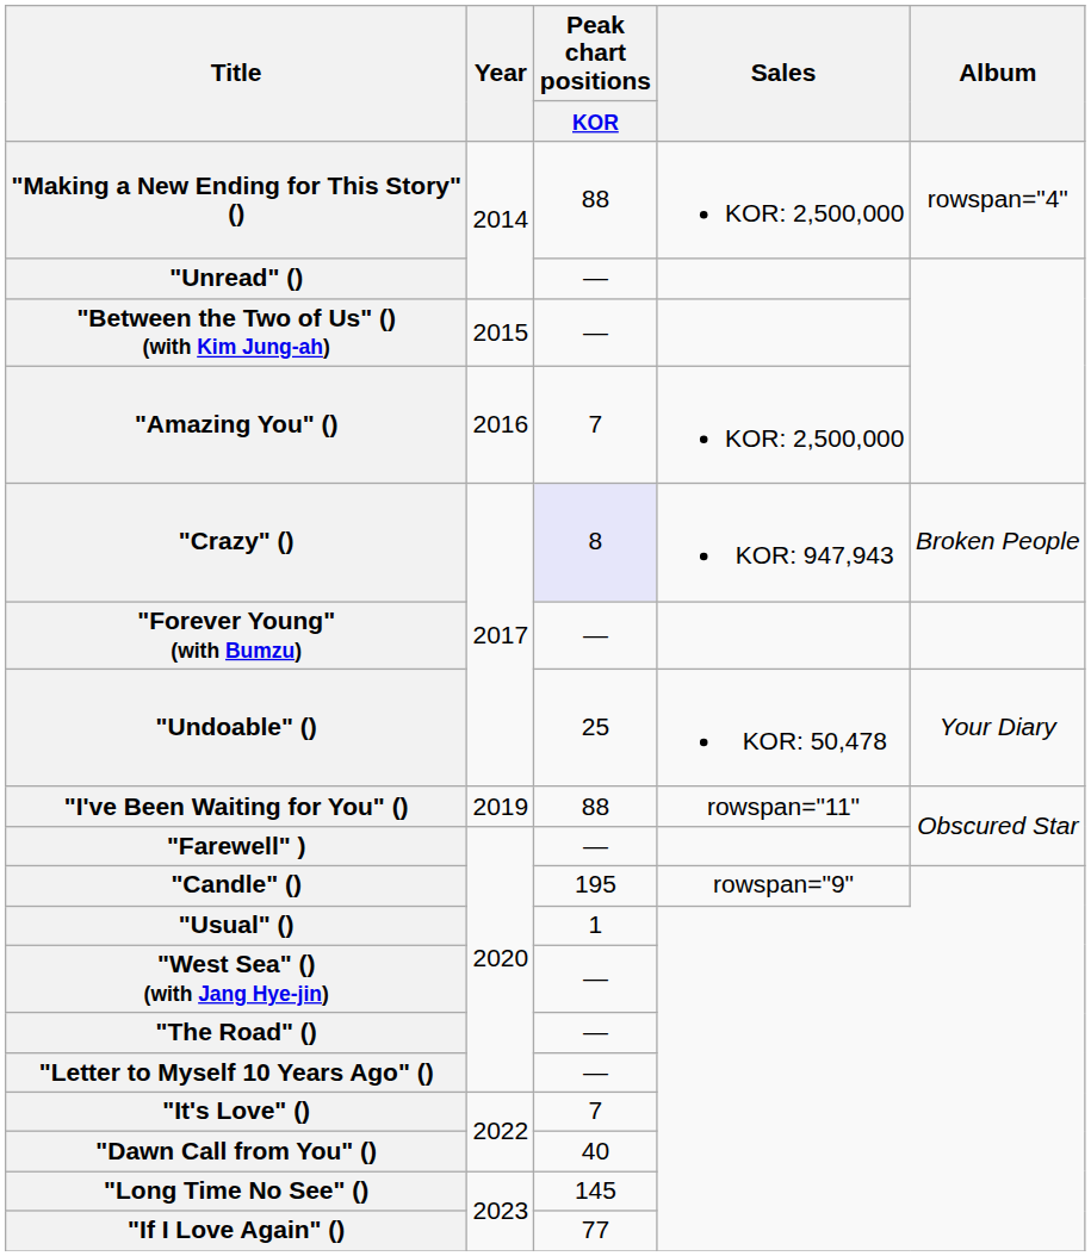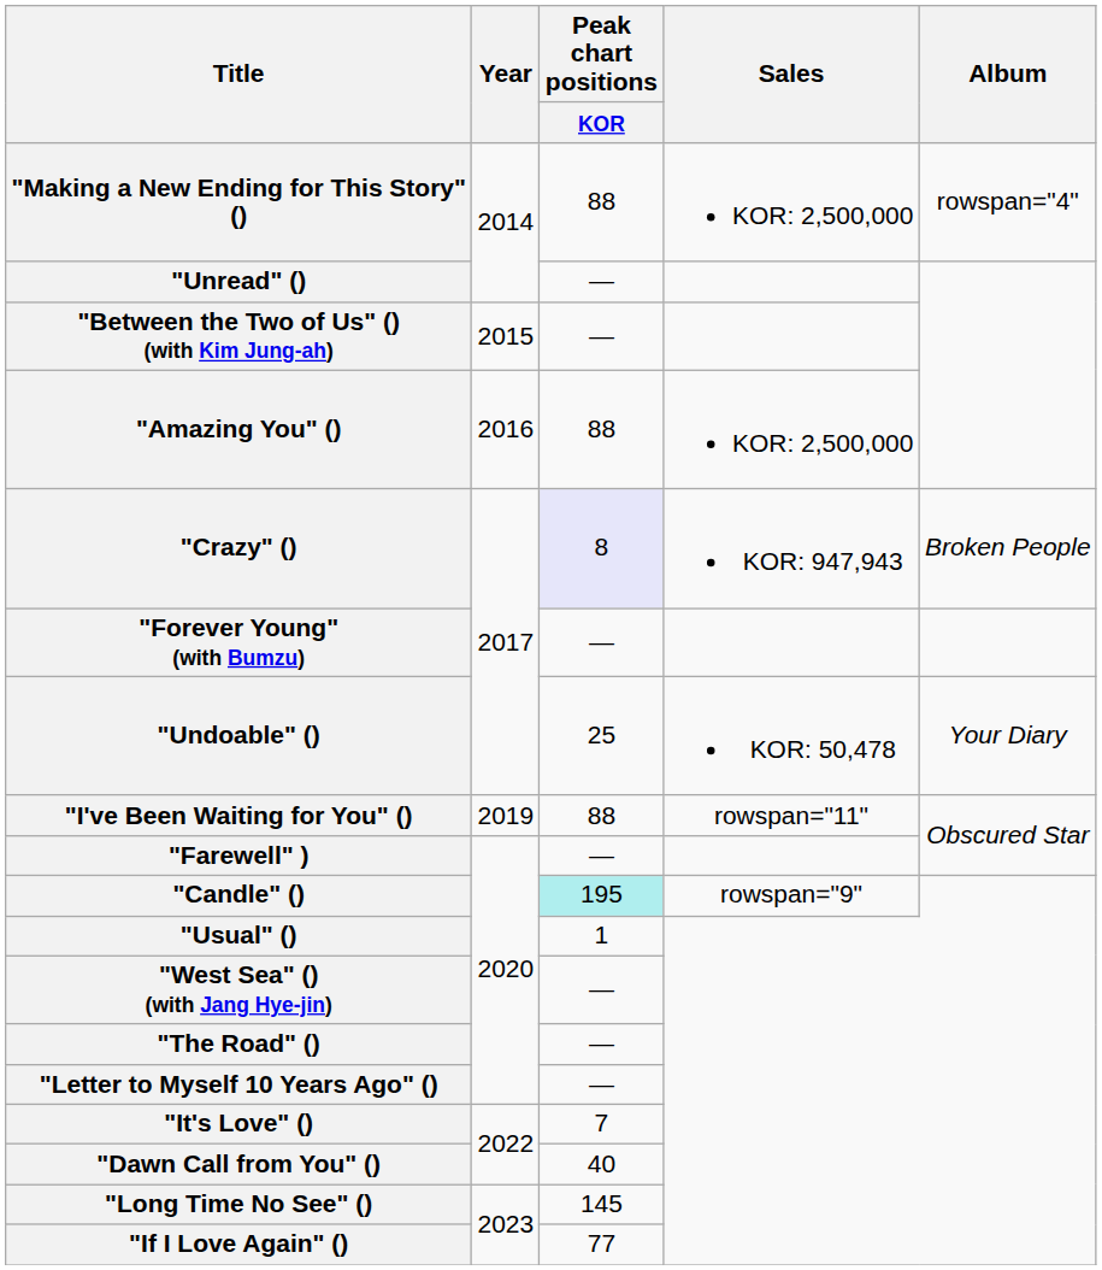"Amazing You" () | Peak chart positions / KOR: 7 -> 88
"Candle" () | Peak chart positions / KOR: no background -> paleturquoise background
